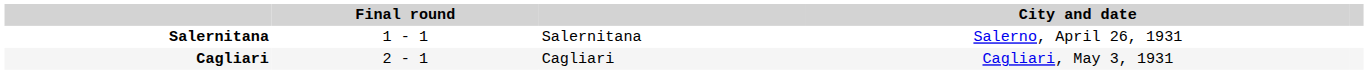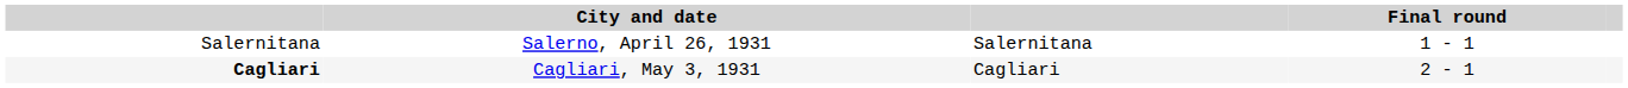columns swapped: Final round <-> City and date
row 2 | column 1: bold -> normal
